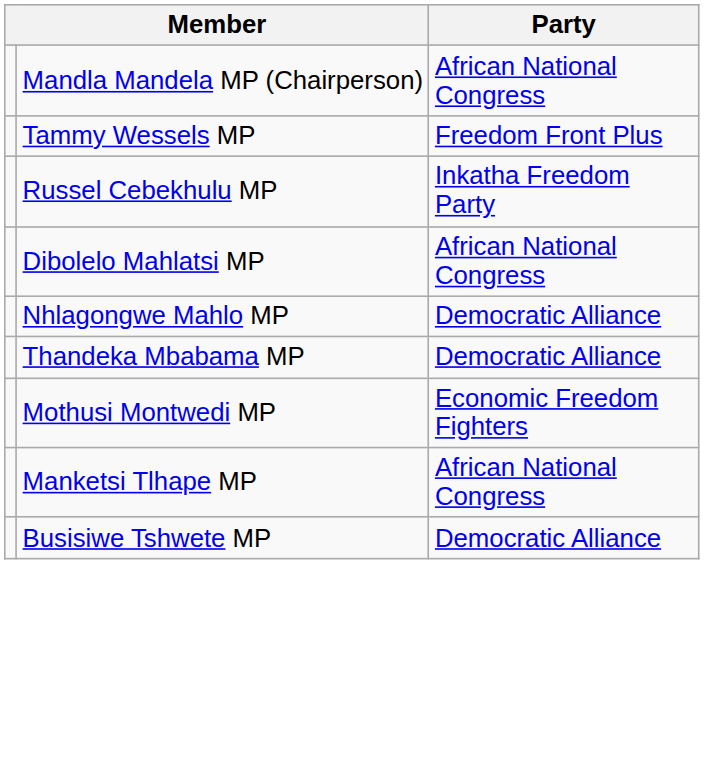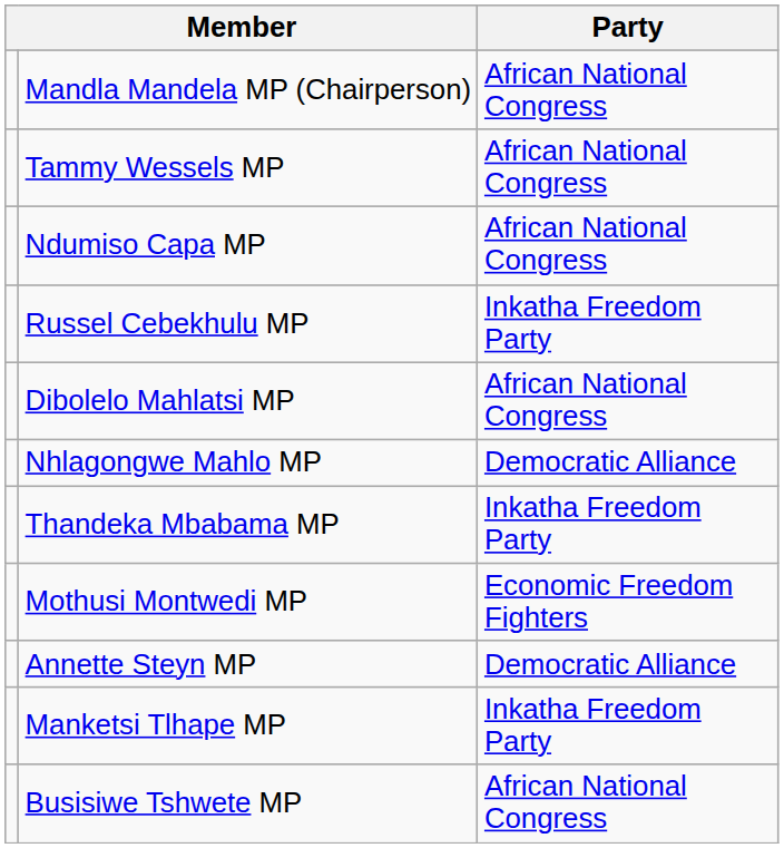Tammy Wessels MP | Party: Freedom Front Plus -> African National Congress
+ row: Ndumiso Capa MP | African National Congress
Thandeka Mbabama MP | Party: Democratic Alliance -> Inkatha Freedom Party
+ row: Annette Steyn MP | Democratic Alliance
Manketsi Tlhape MP | Party: African National Congress -> Inkatha Freedom Party
Busisiwe Tshwete MP | Party: Democratic Alliance -> African National Congress
